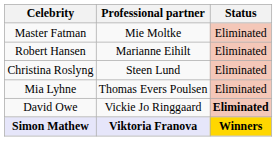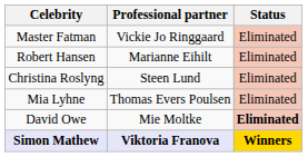Master Fatman | Professional partner: Mie Moltke -> Vickie Jo Ringgaard
David Owe | Professional partner: Vickie Jo Ringgaard -> Mie Moltke
